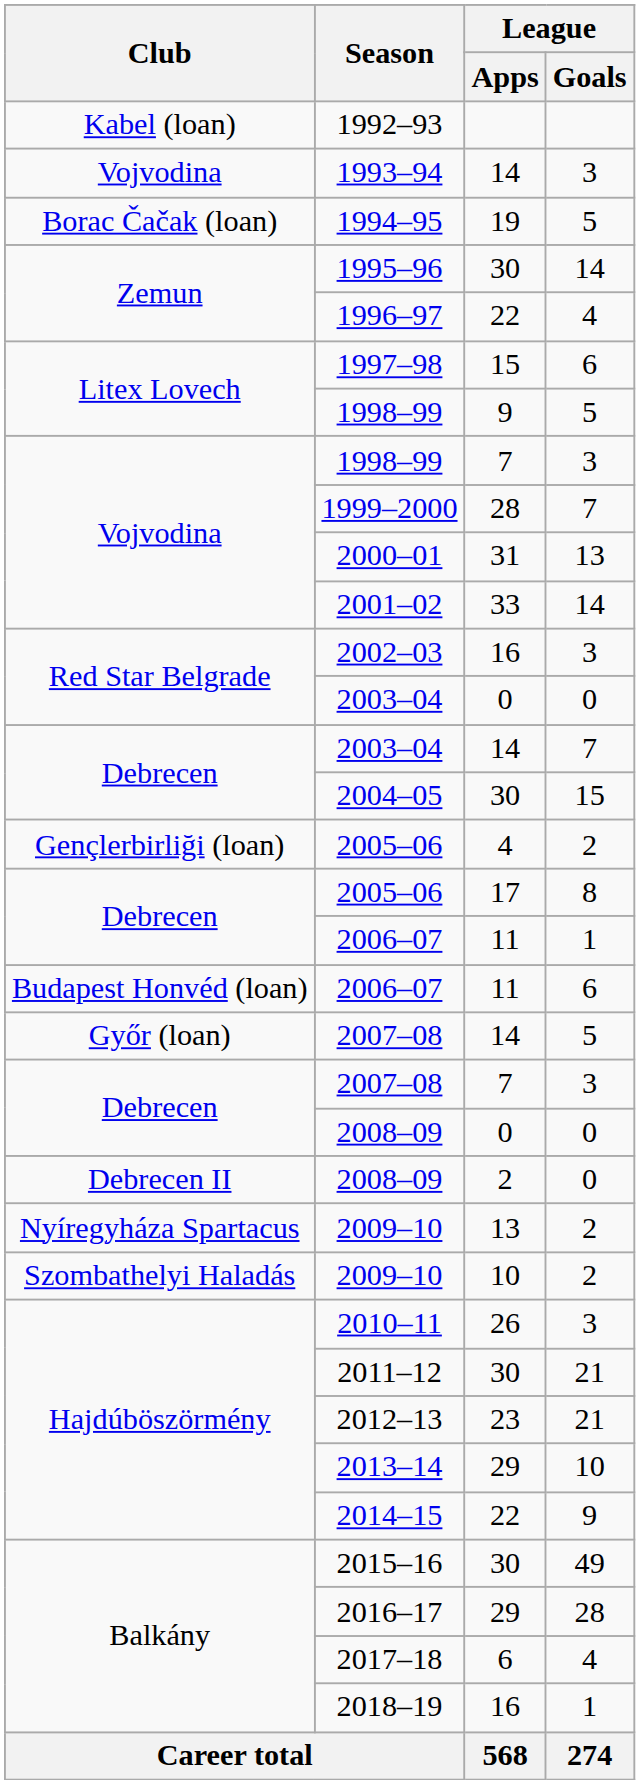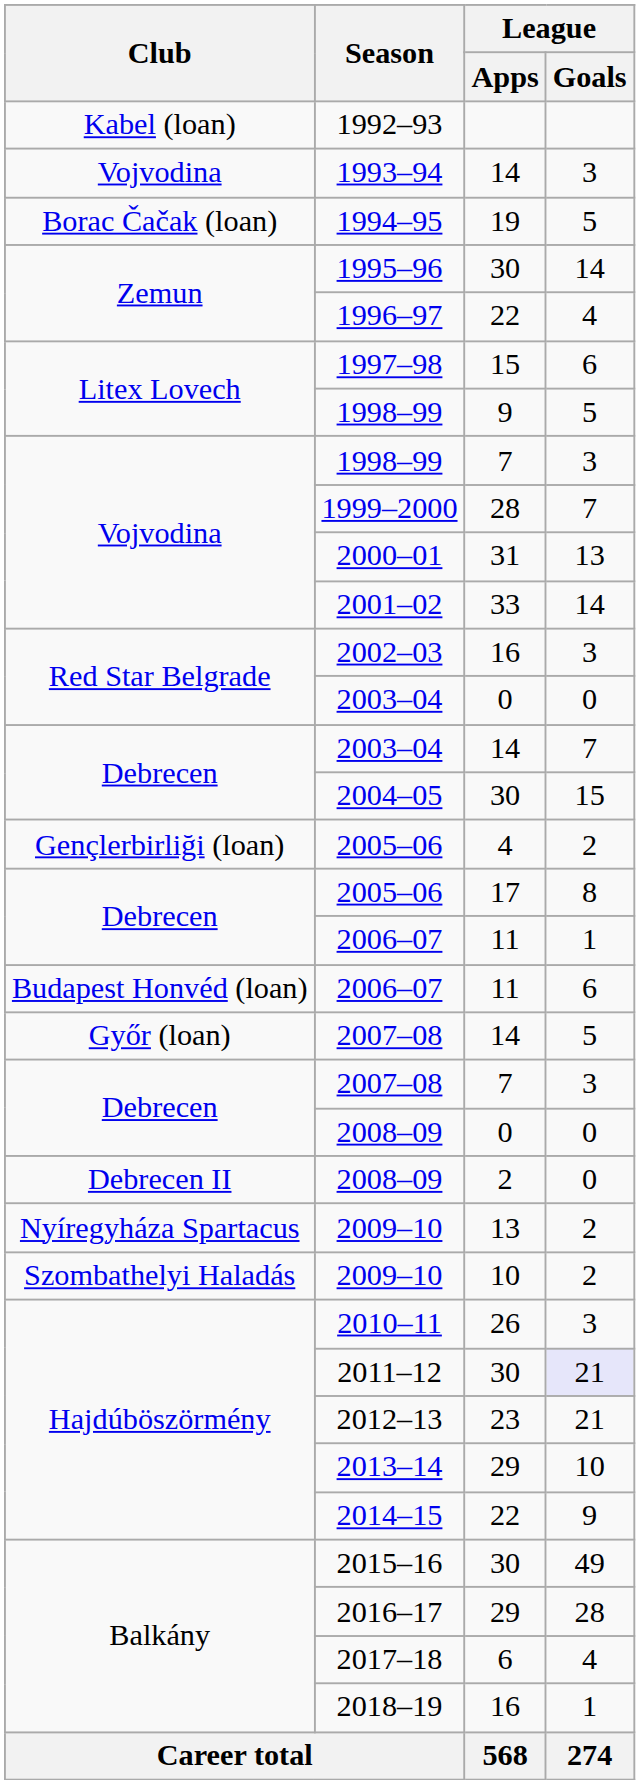2011–12 | League / Goals: no background -> lavender background
